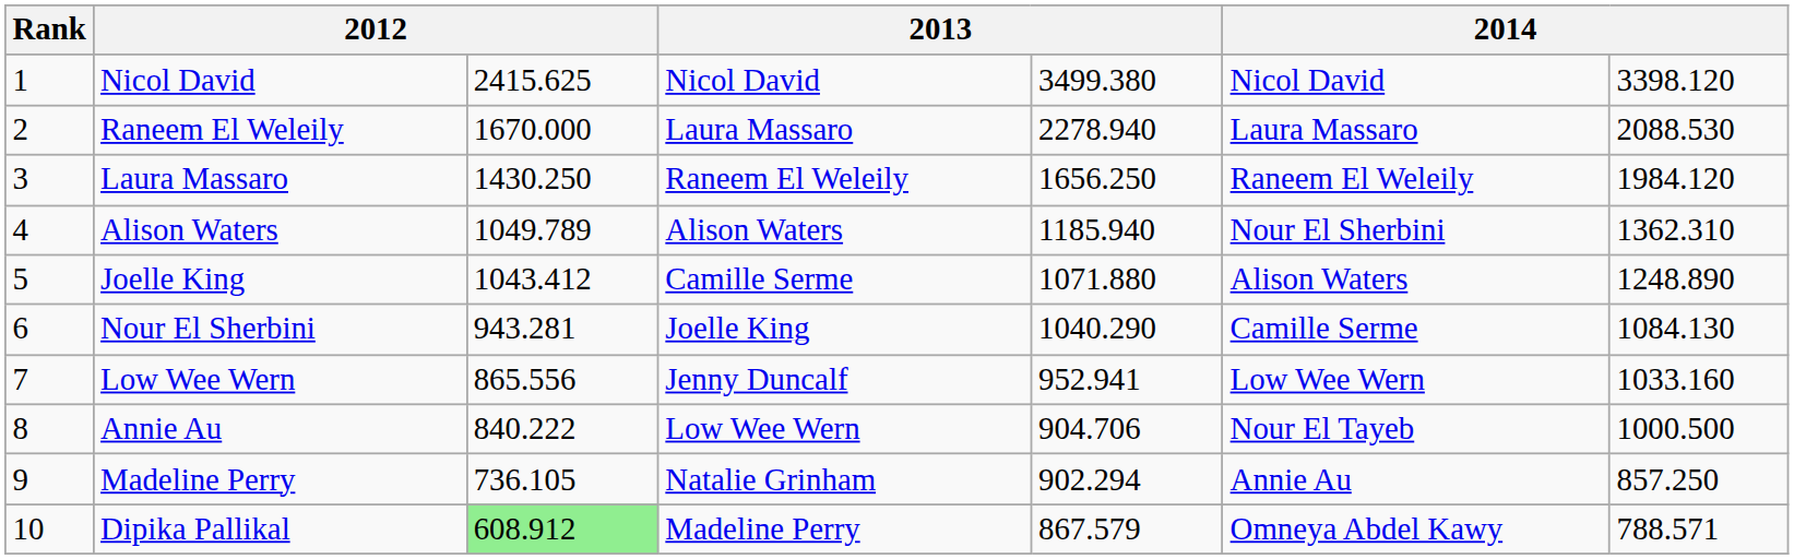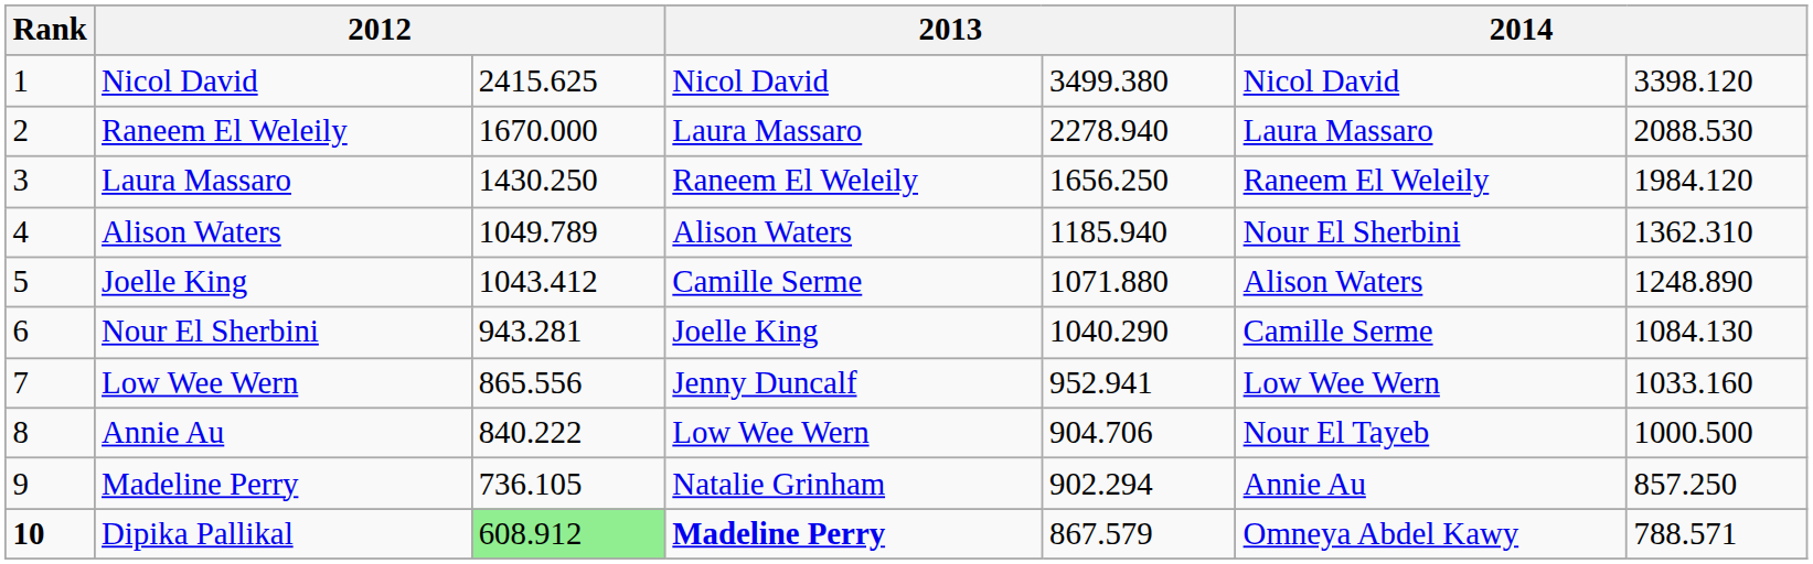Dipika Pallikal | Rank: normal -> bold
Dipika Pallikal | column 4: normal -> bold
